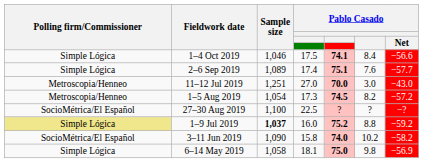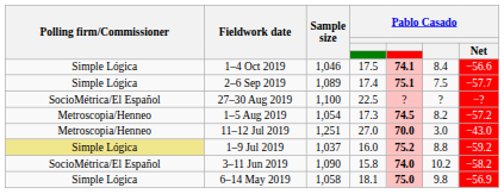2–6 Sep 2019 | column 6: 7.6 -> 7.5
rows swapped: 27–30 Aug 2019 <-> 11–12 Jul 2019
1–9 Jul 2019 | Sample size: bold -> normal
